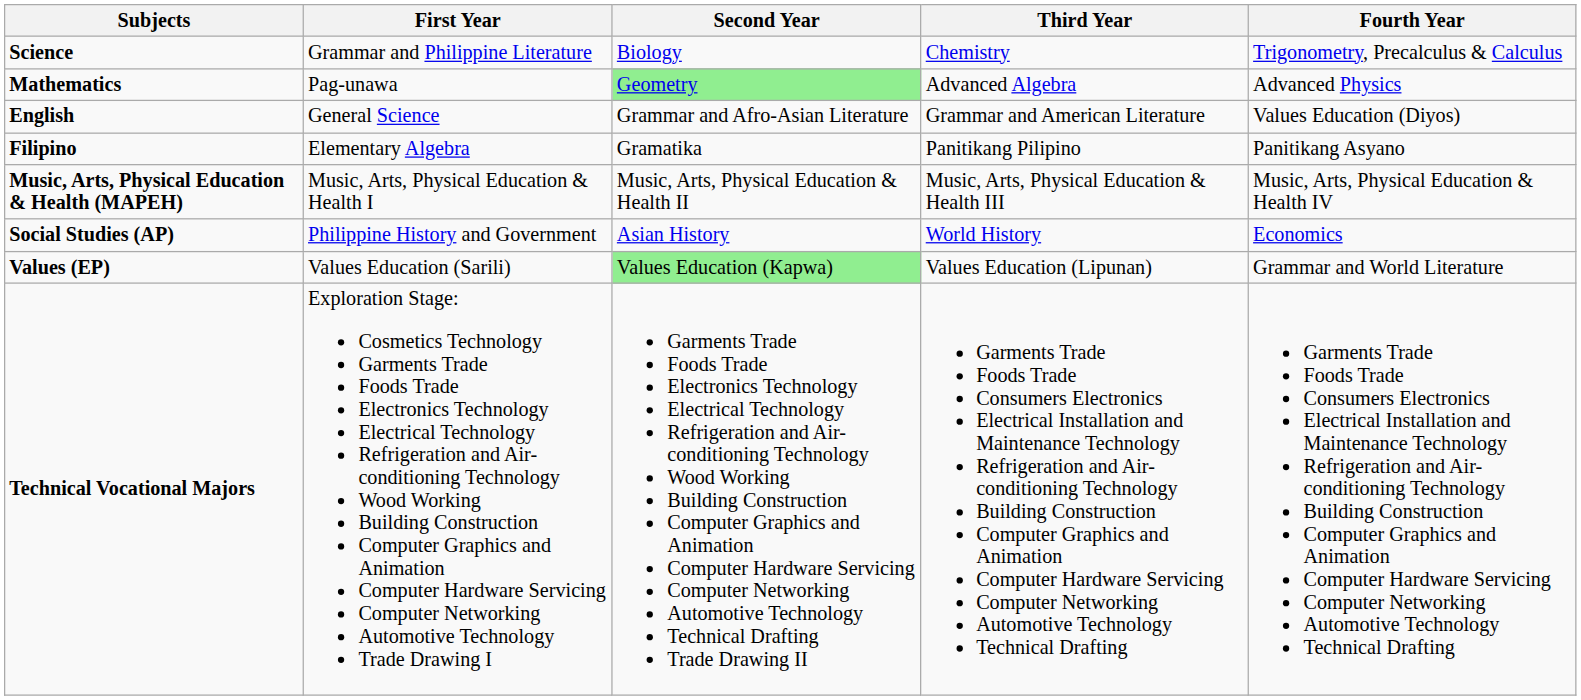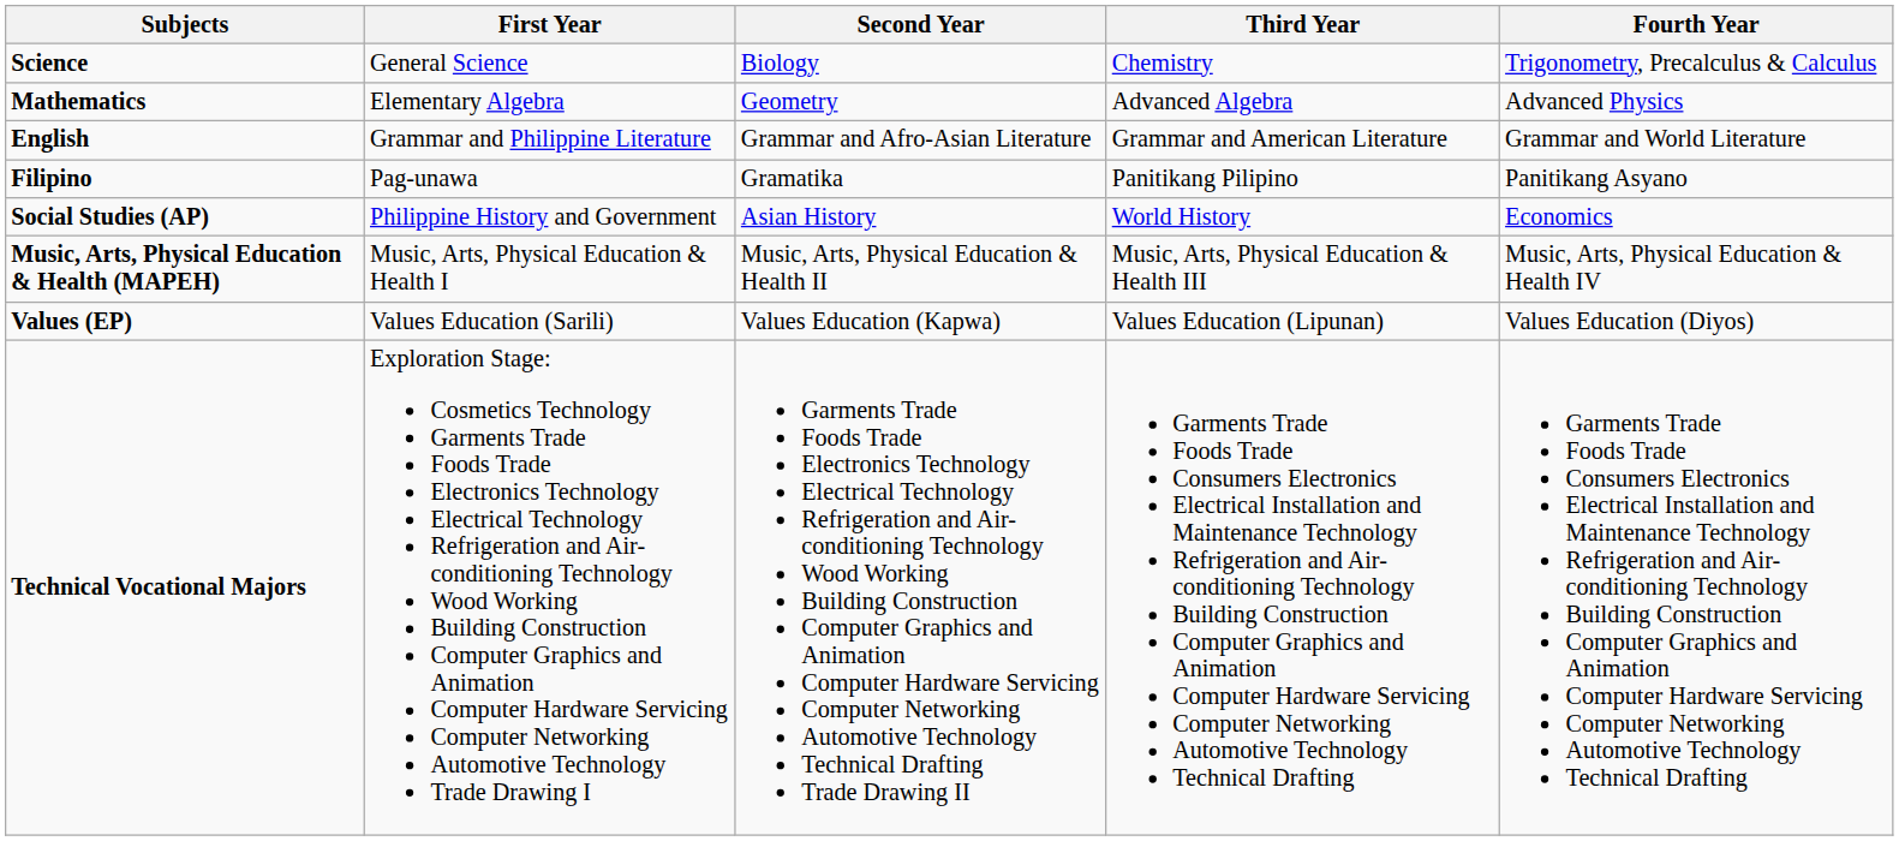Science | First Year: Grammar and Philippine Literature -> General Science
Mathematics | First Year: Pag-unawa -> Elementary Algebra
Mathematics | Second Year: lightgreen background -> no background
English | First Year: General Science -> Grammar and Philippine Literature
English | Fourth Year: Values Education (Diyos) -> Grammar and World Literature
Filipino | First Year: Elementary Algebra -> Pag-unawa
rows swapped: Social Studies (AP) <-> Music, Arts, Physical Education & Health (MAPEH)
Values (EP) | Second Year: lightgreen background -> no background
Values (EP) | Fourth Year: Grammar and World Literature -> Values Education (Diyos)
